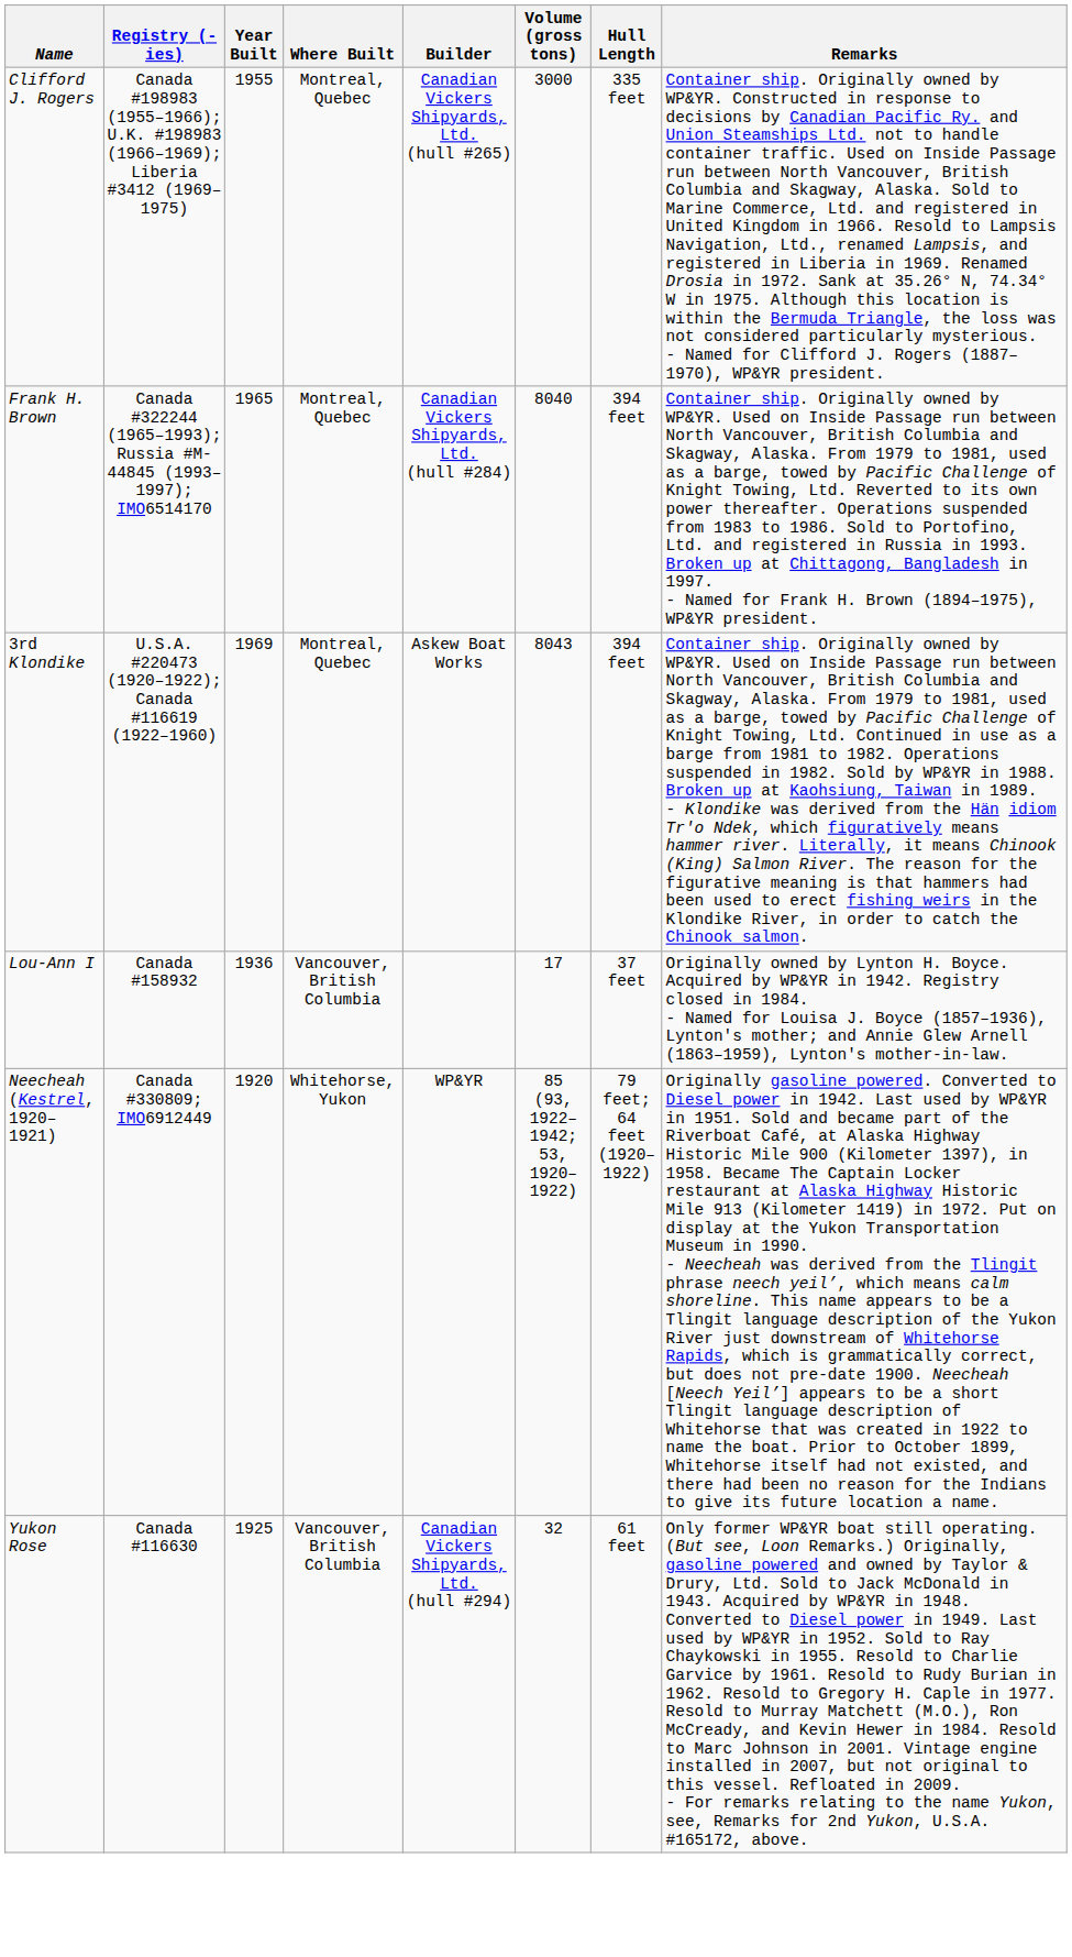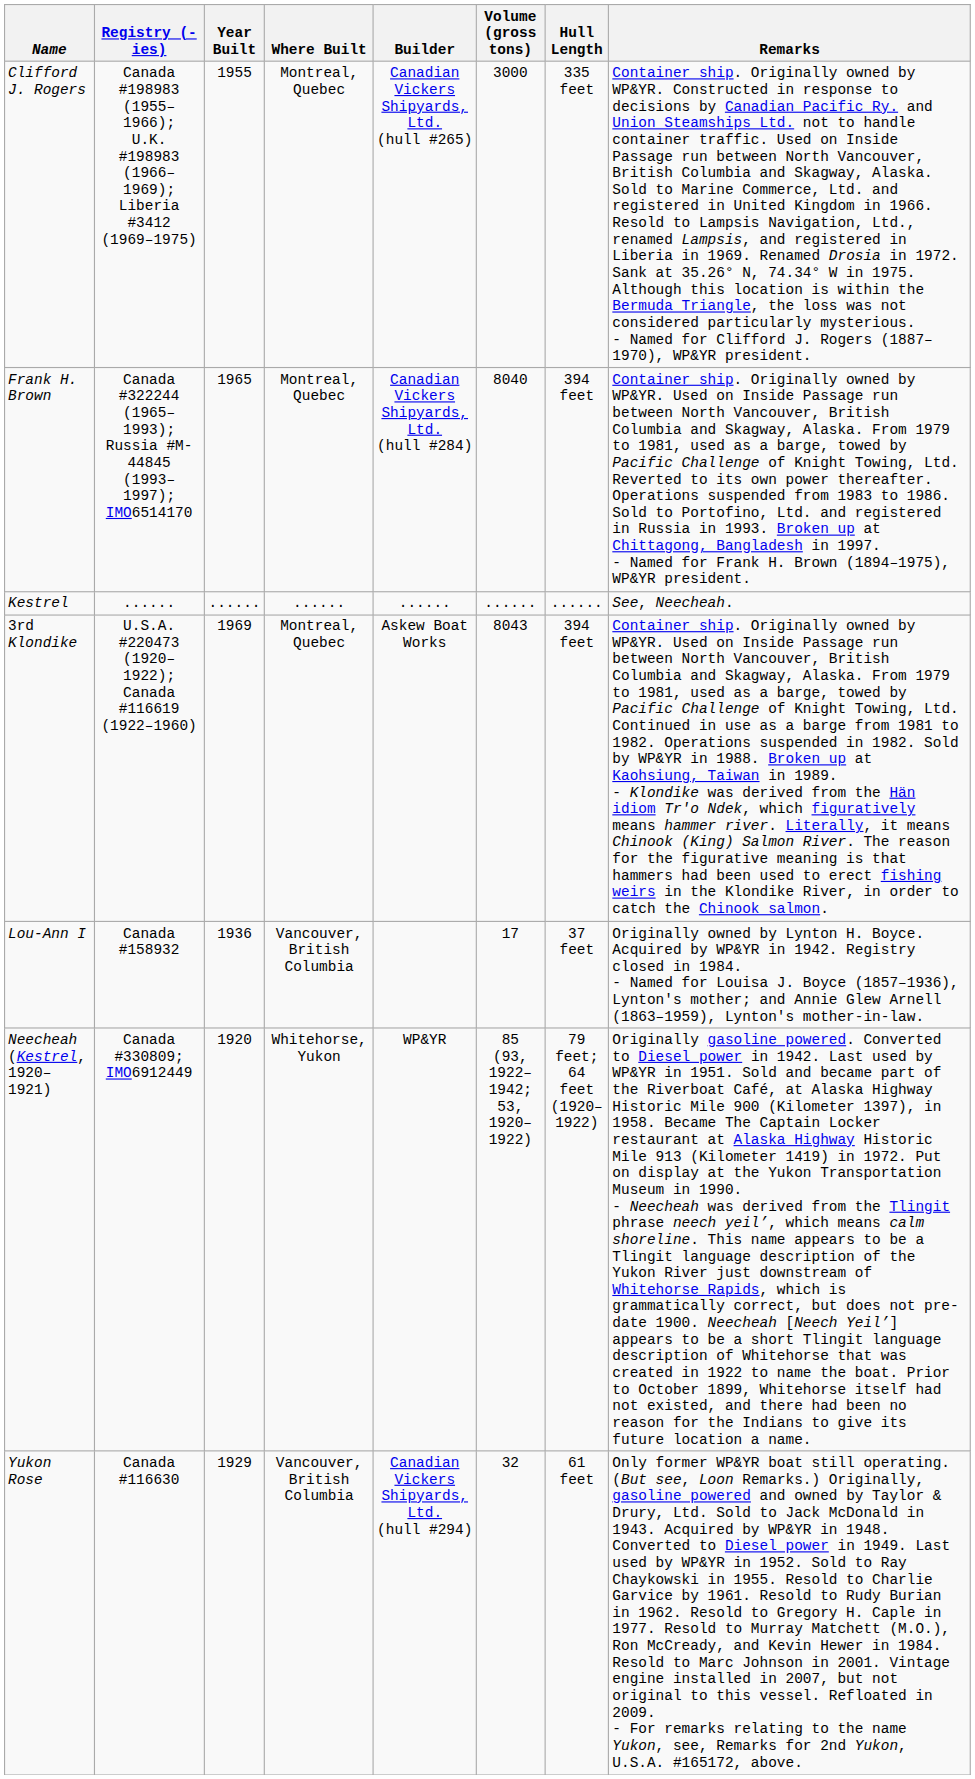+ row: Kestrel | ...... | ...... | ...... | ...... | ...... | ...... | See, Neecheah.
Yukon Rose | Year Built: 1925 -> 1929
